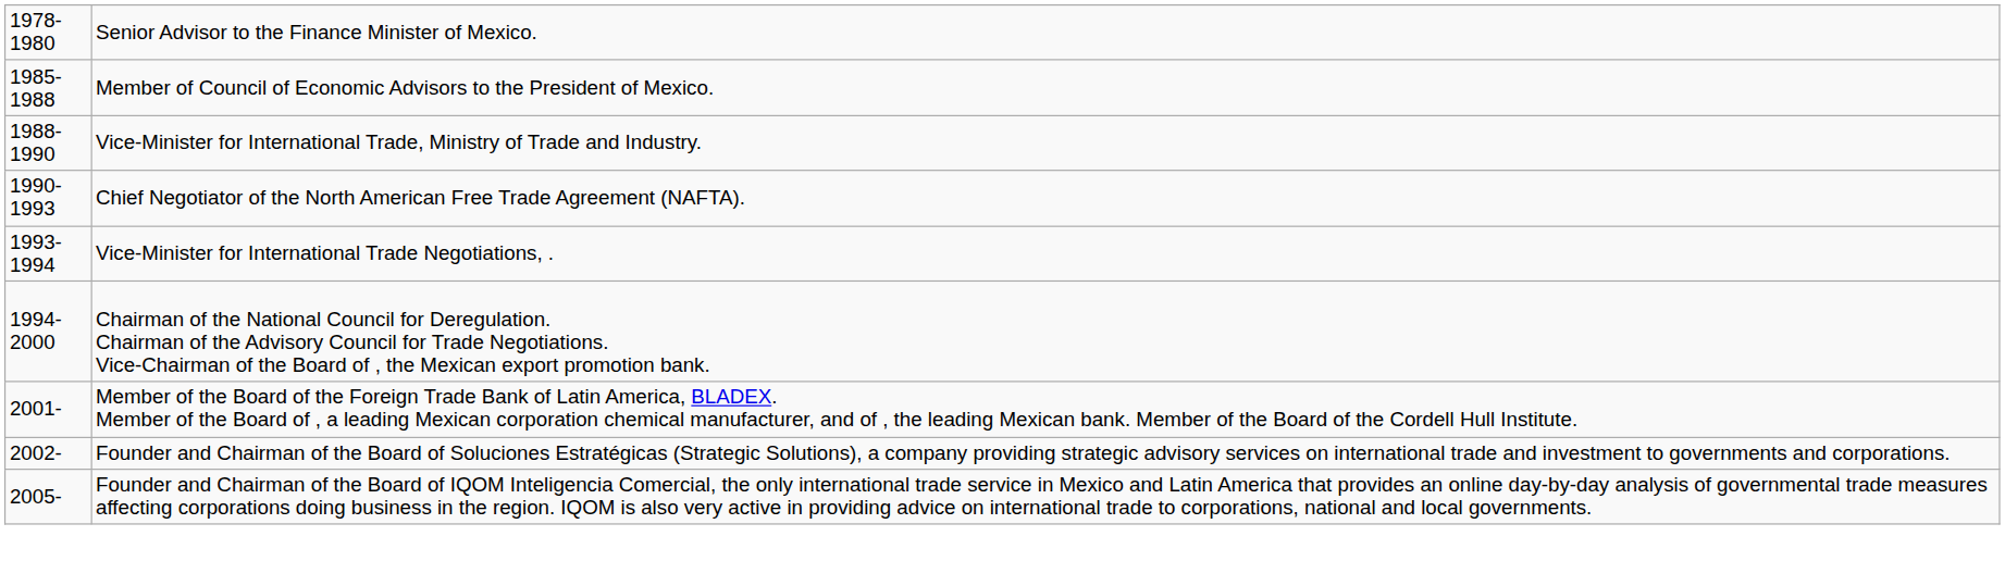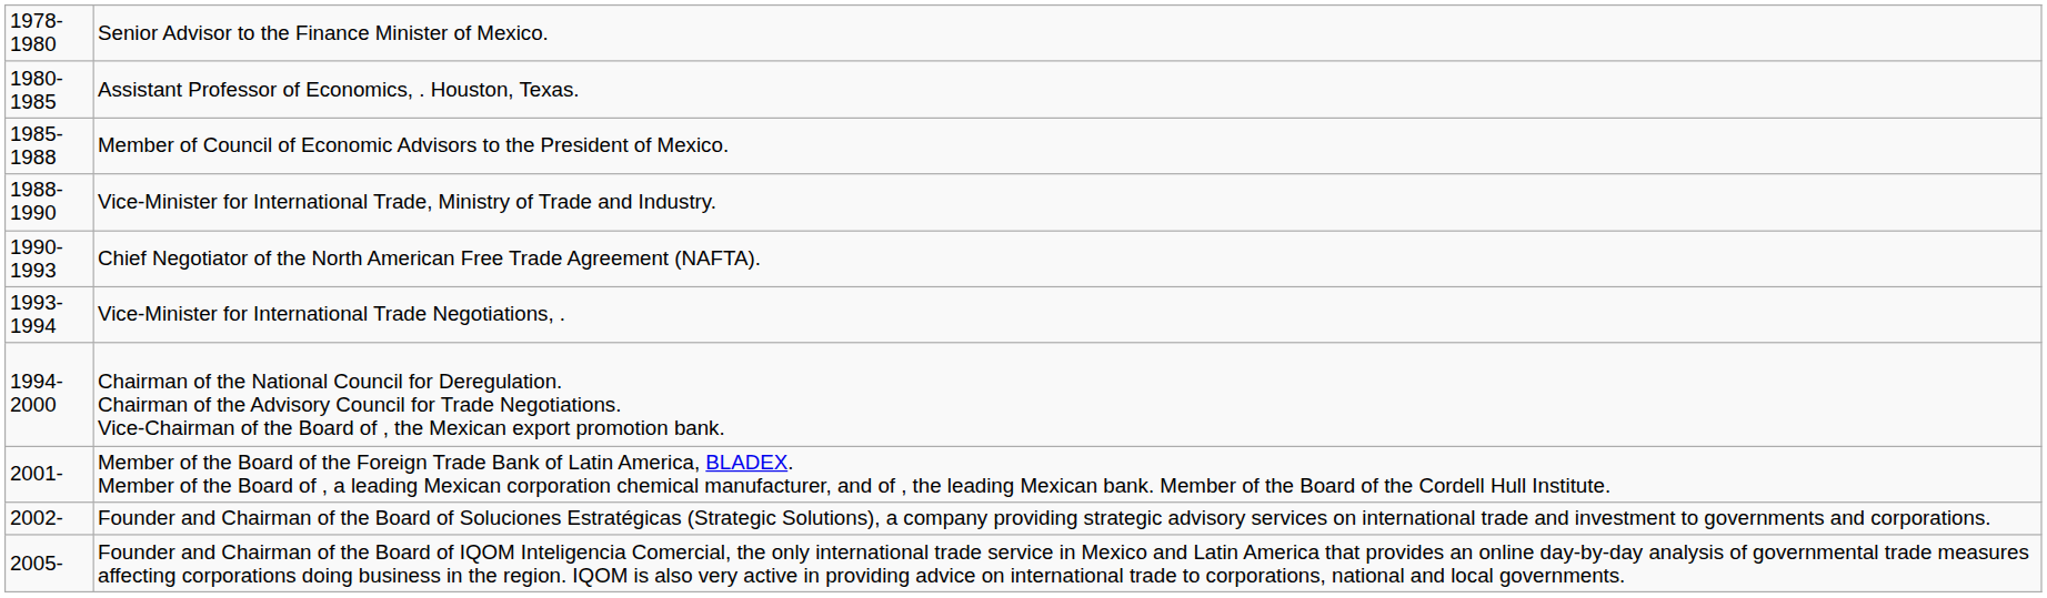+ row: 1980-1985 | Assistant Professor of Economics, . Houston, Texas.
